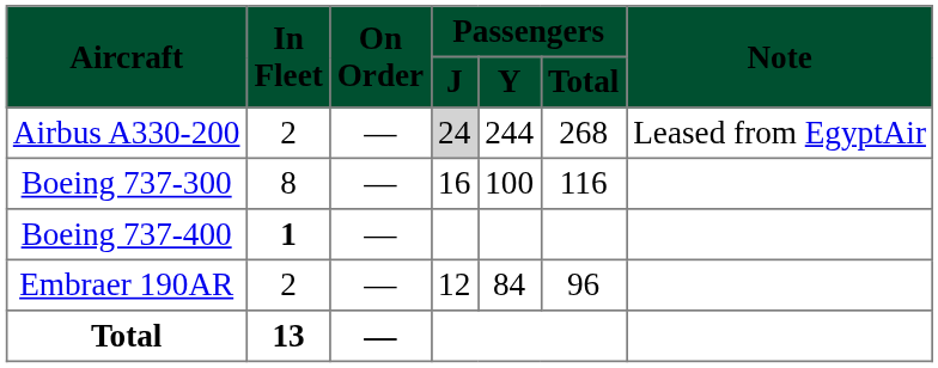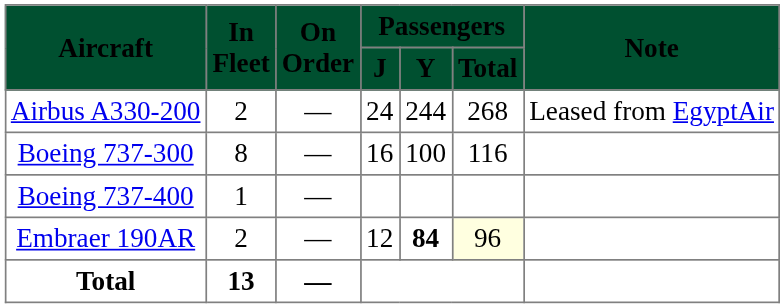Airbus A330-200 | Passengers / J: lightgrey background -> no background
Boeing 737-400 | In Fleet: bold -> normal
Embraer 190AR | Passengers / Y: normal -> bold
Embraer 190AR | Passengers / Total: no background -> lightyellow background
